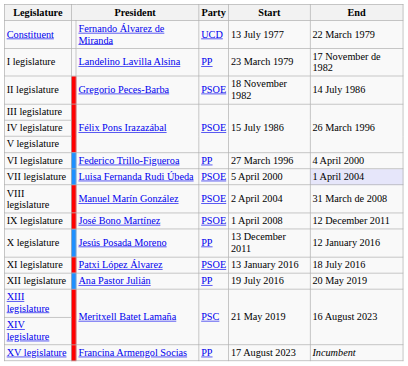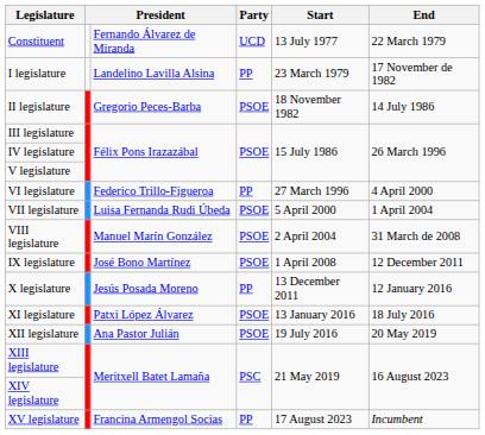VII legislature | End: lavender background -> no background
XII legislature | Party: PP -> PSOE
